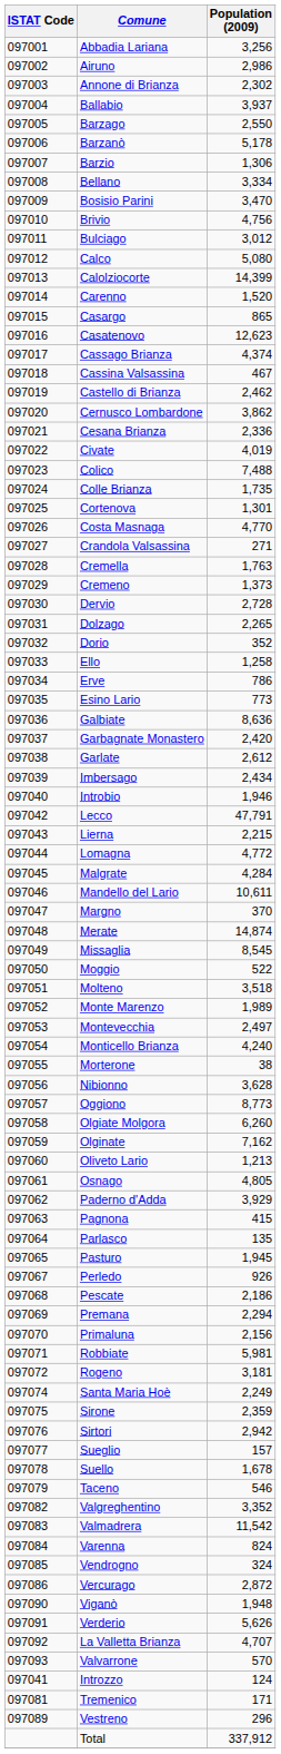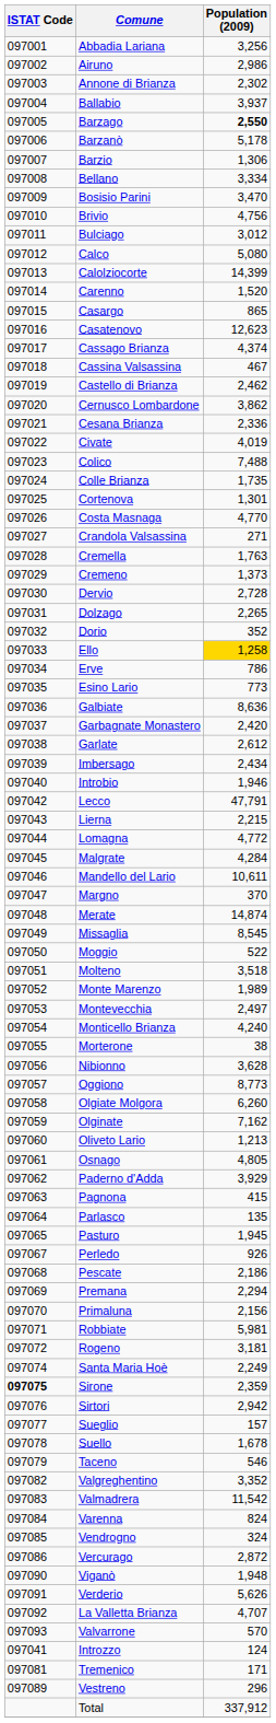Barzago | Population (2009): normal -> bold
Ello | Population (2009): no background -> gold background
Sirone | ISTAT Code: normal -> bold
